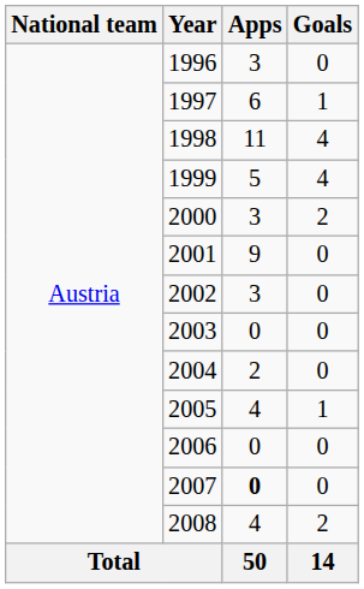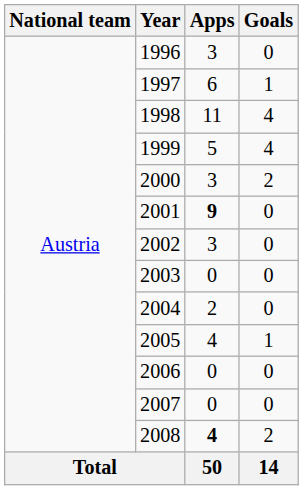2001 | Apps: normal -> bold
2007 | Apps: bold -> normal
2008 | Apps: normal -> bold
